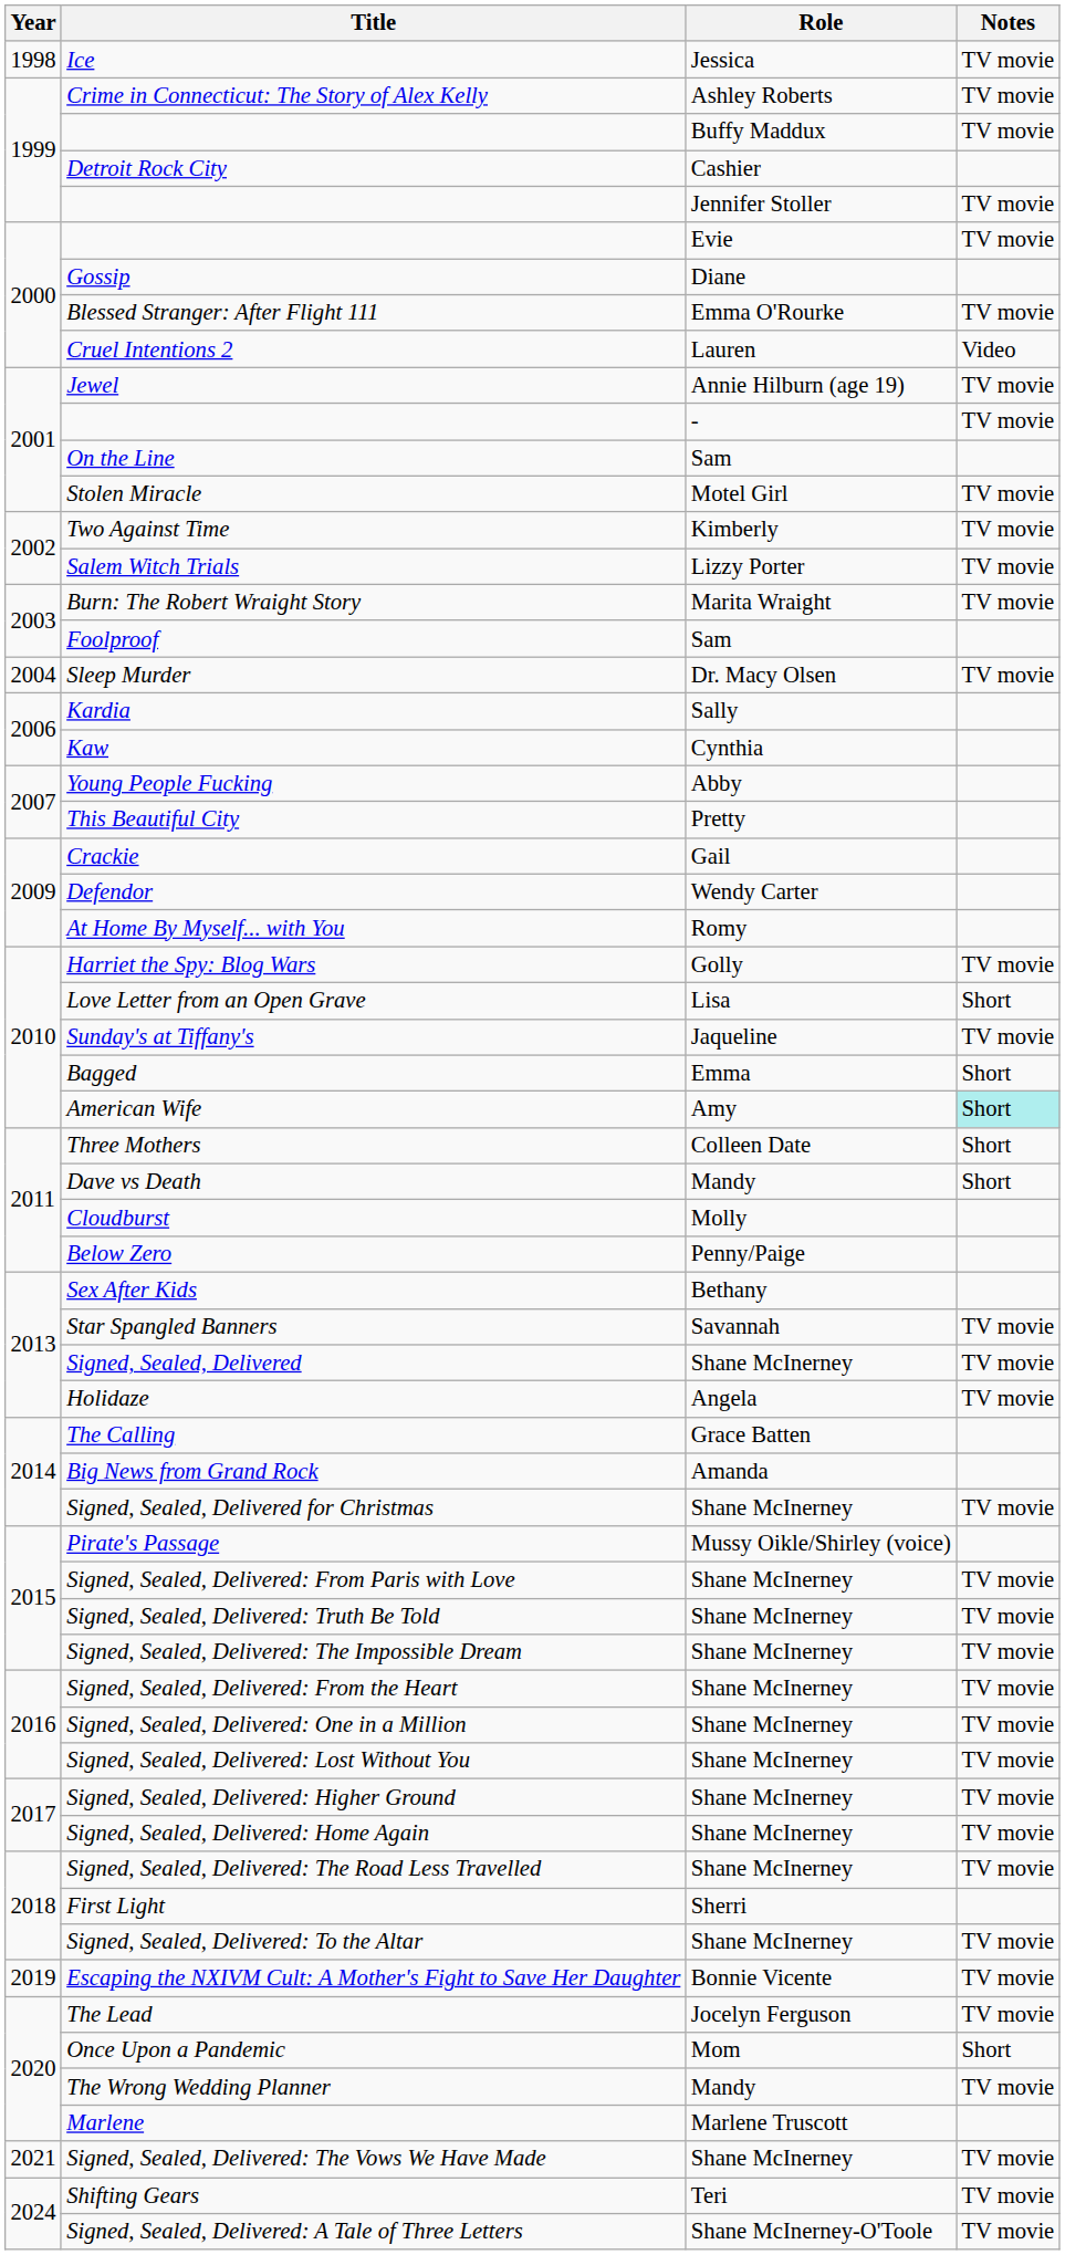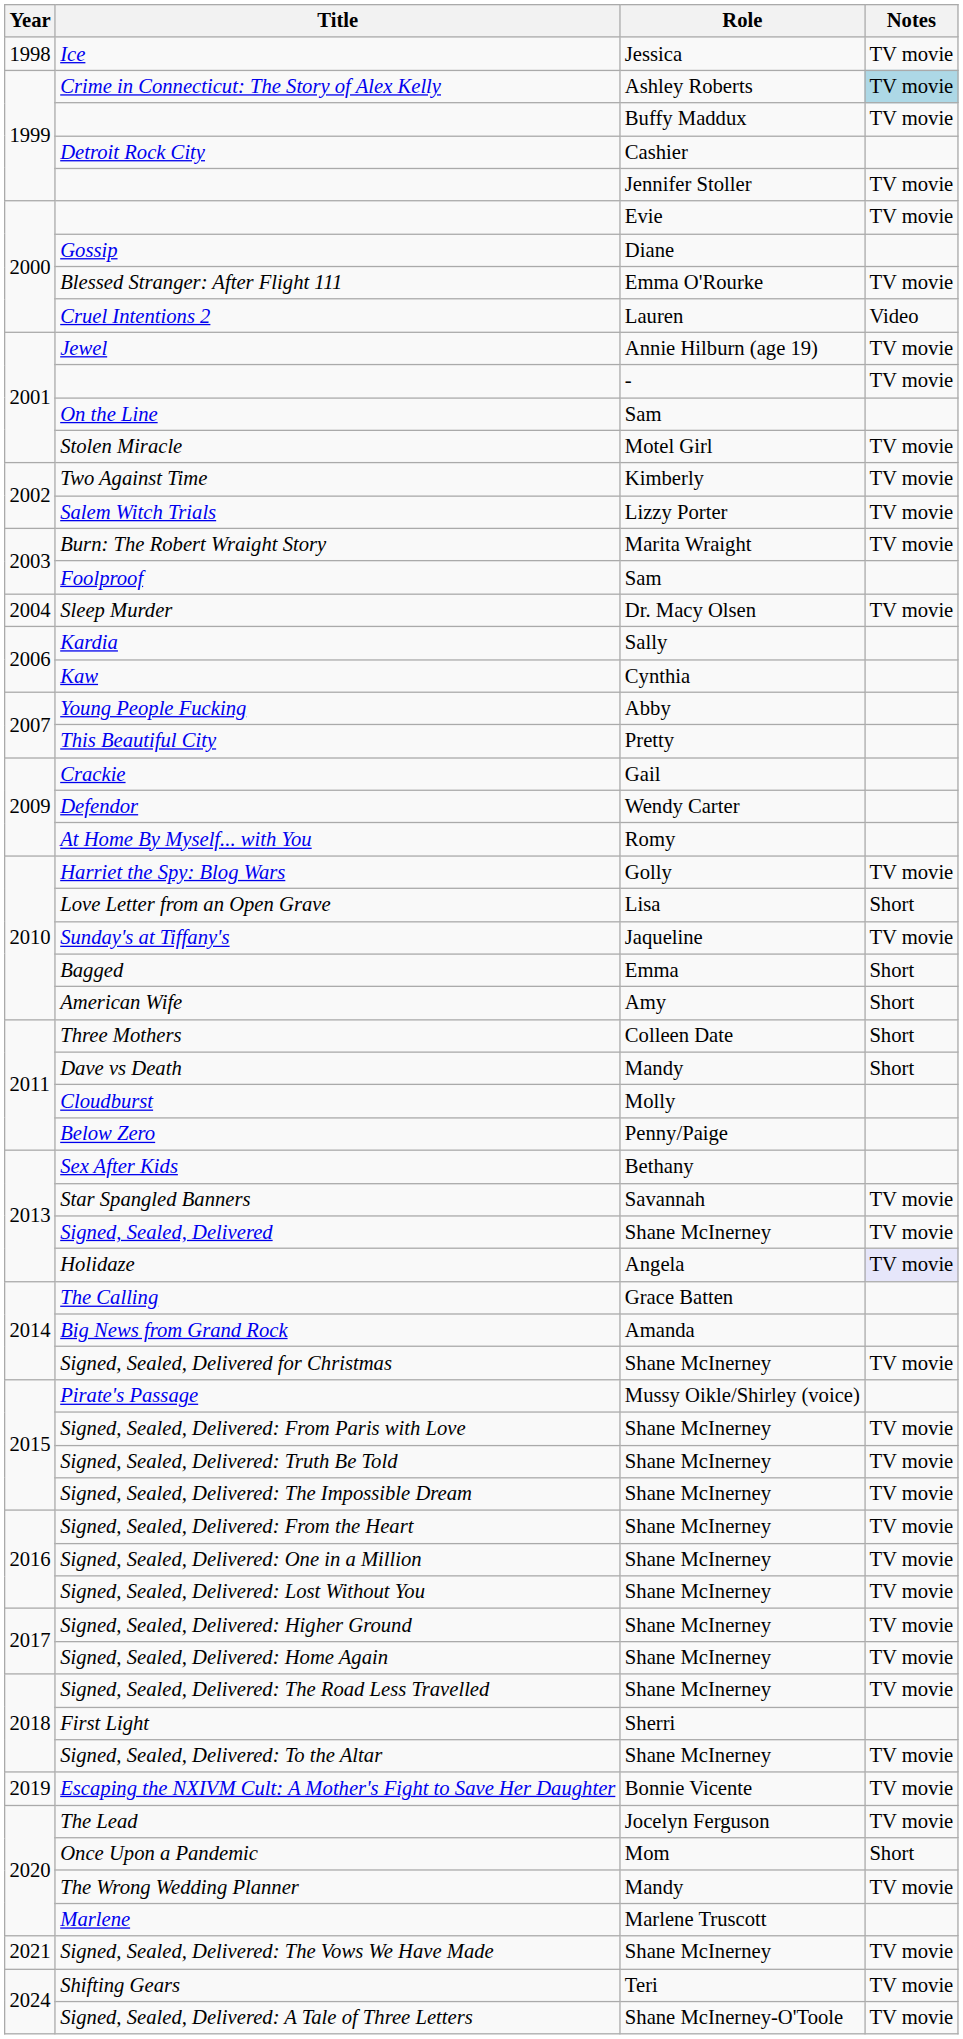Crime in Connecticut: The Story of Alex Kelly | Notes: no background -> lightblue background
American Wife | Notes: paleturquoise background -> no background
Holidaze | Notes: no background -> lavender background
